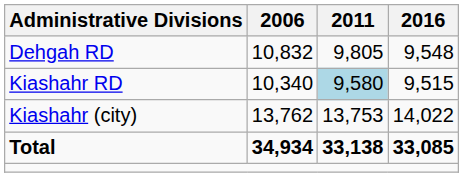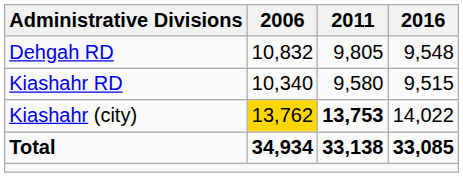Kiashahr RD | 2011: lightblue background -> no background
Kiashahr (city) | 2006: no background -> gold background
Kiashahr (city) | 2011: normal -> bold
